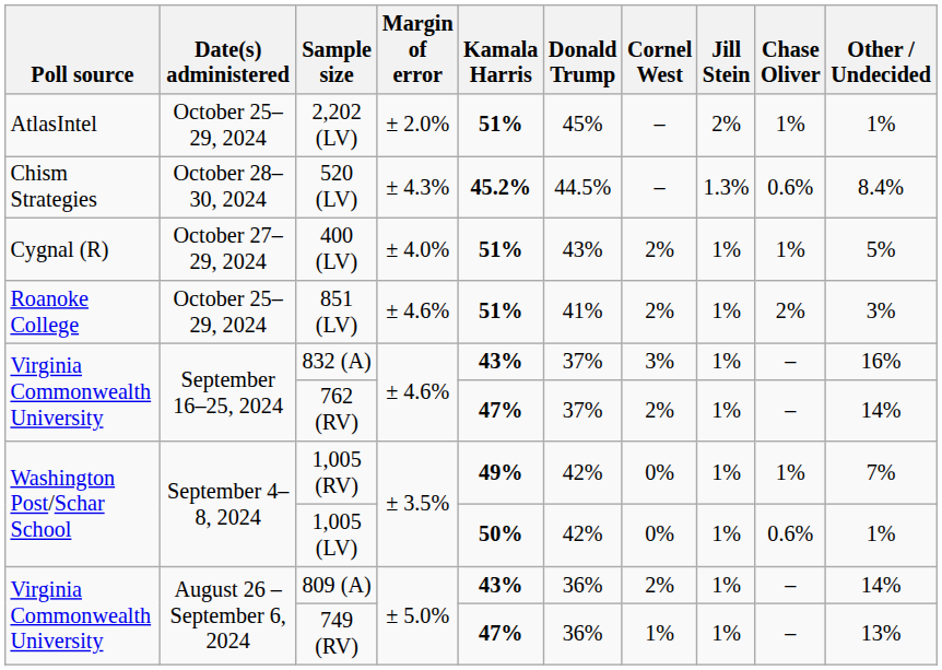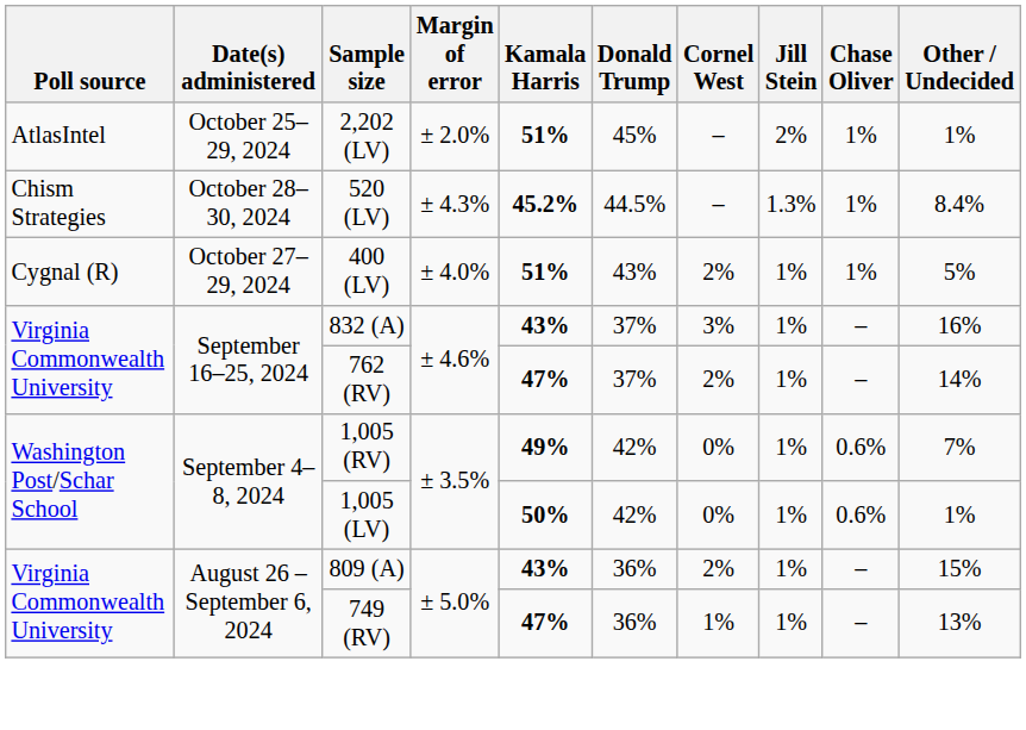520 (LV) | Chase Oliver: 0.6% -> 1%
- row: Roanoke College | October 25–29, 2024 | 851 (LV) | ± 4.6% | 51% | 41% | 2% | 1% | 2% | 3%
1,005 (RV) | Chase Oliver: 1% -> 0.6%
809 (A) | Other / Undecided: 14% -> 15%
